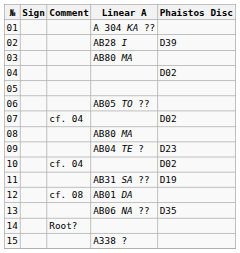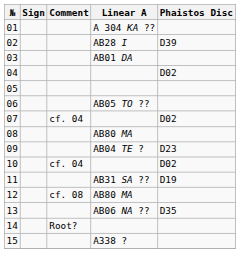03 | Linear A: AB80 MA -> AB01 DA
12 | Linear A: AB01 DA -> AB80 MA
